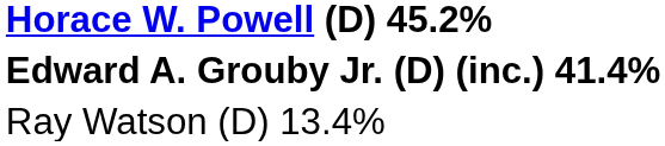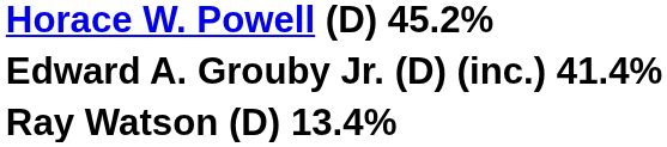row 3 | column 1: normal -> bold
